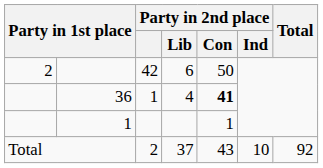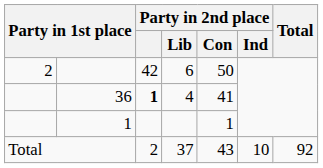36 | Party in 2nd place: normal -> bold
36 | Party in 2nd place / Con: bold -> normal
